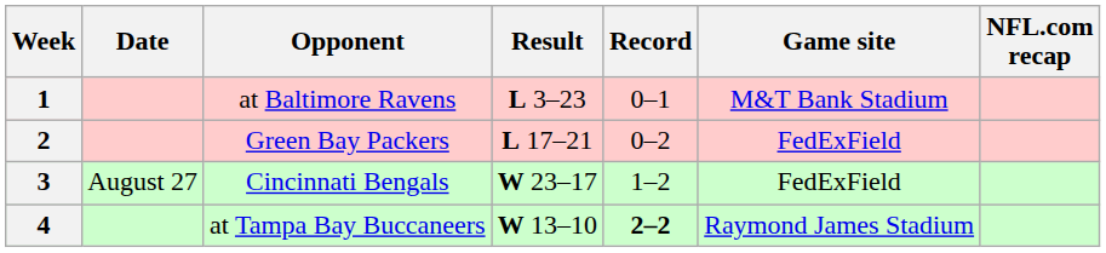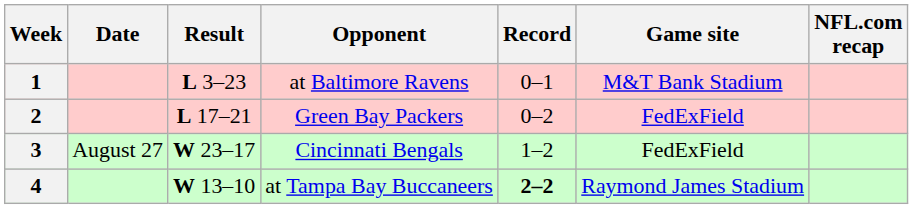columns swapped: Opponent <-> Result
